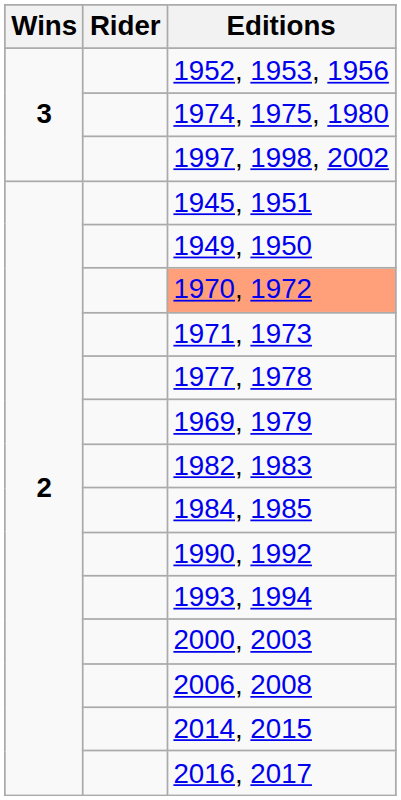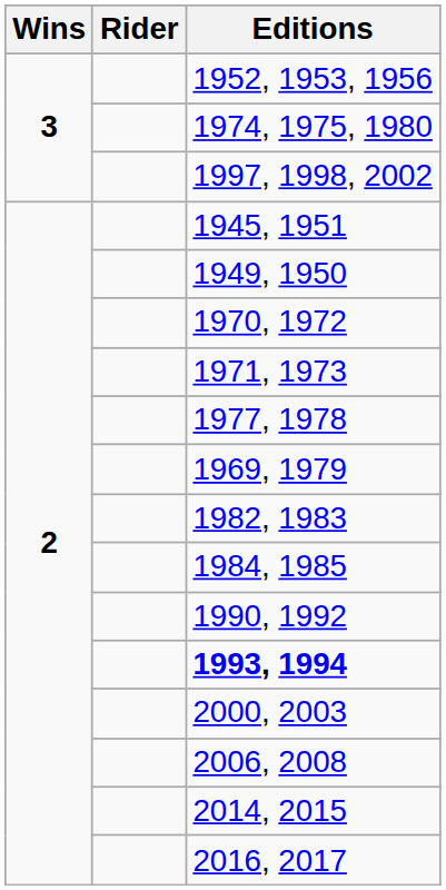1970, 1972 | Editions: lightsalmon background -> no background
1993, 1994 | Editions: normal -> bold
